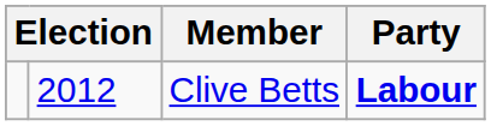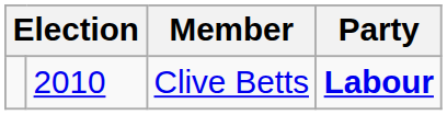Clive Betts | column 2: 2012 -> 2010
